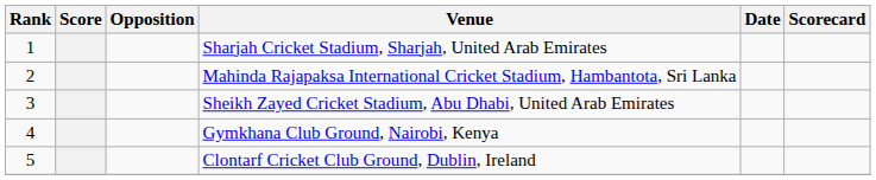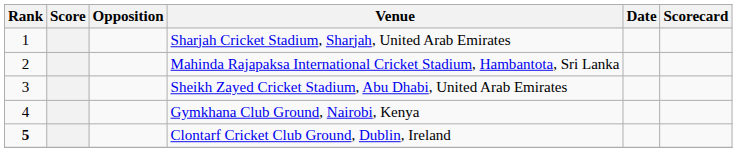Clontarf Cricket Club Ground, Dublin, Ireland | Rank: normal -> bold
